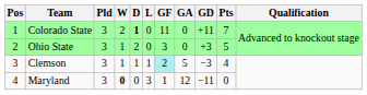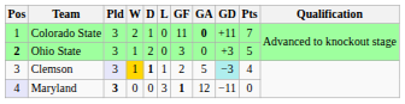Colorado State | D: bold -> normal
Colorado State | GA: normal -> bold
Ohio State | Pos: normal -> bold
Clemson | Pld: no background -> lavender background
Clemson | W: no background -> gold background
Clemson | D: normal -> bold
Clemson | GF: paleturquoise background -> no background
Clemson | GD: no background -> paleturquoise background
Maryland | Pos: no background -> lavender background
Maryland | Pld: normal -> bold
Maryland | W: bold -> normal
Maryland | GF: normal -> bold
